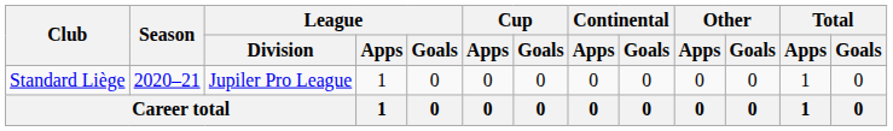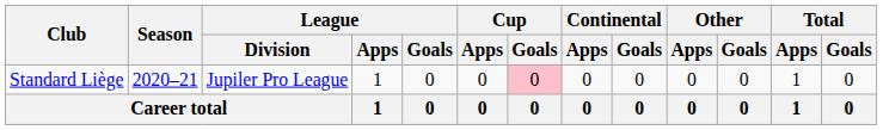Standard Liège | Cup / Goals: no background -> pink background
